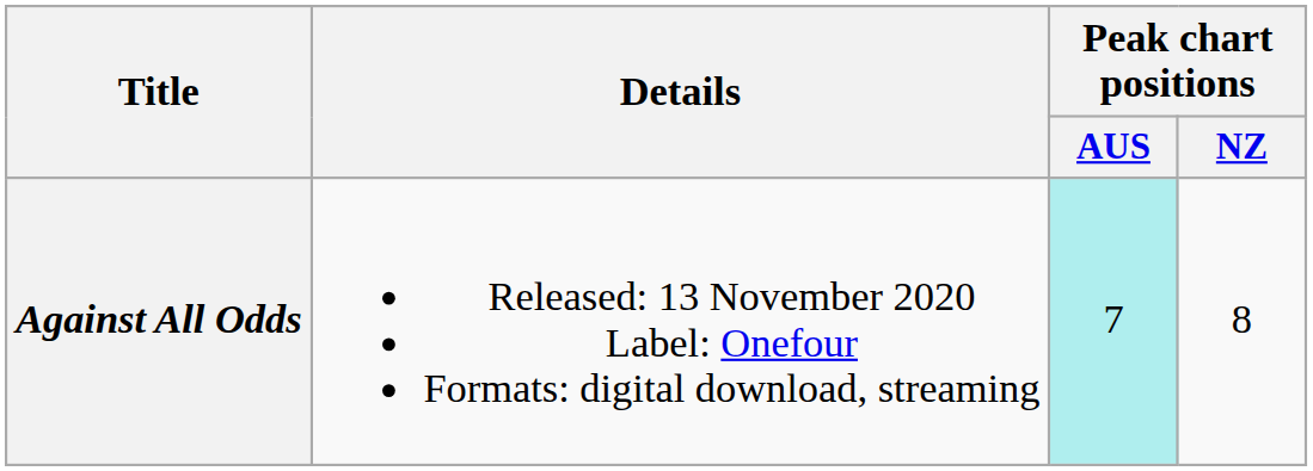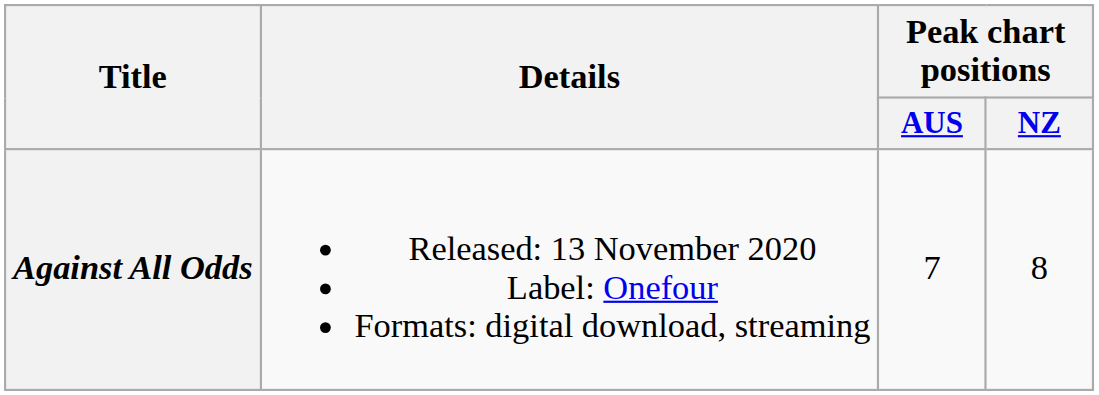row 3 | Peak chart positions / AUS: paleturquoise background -> no background
